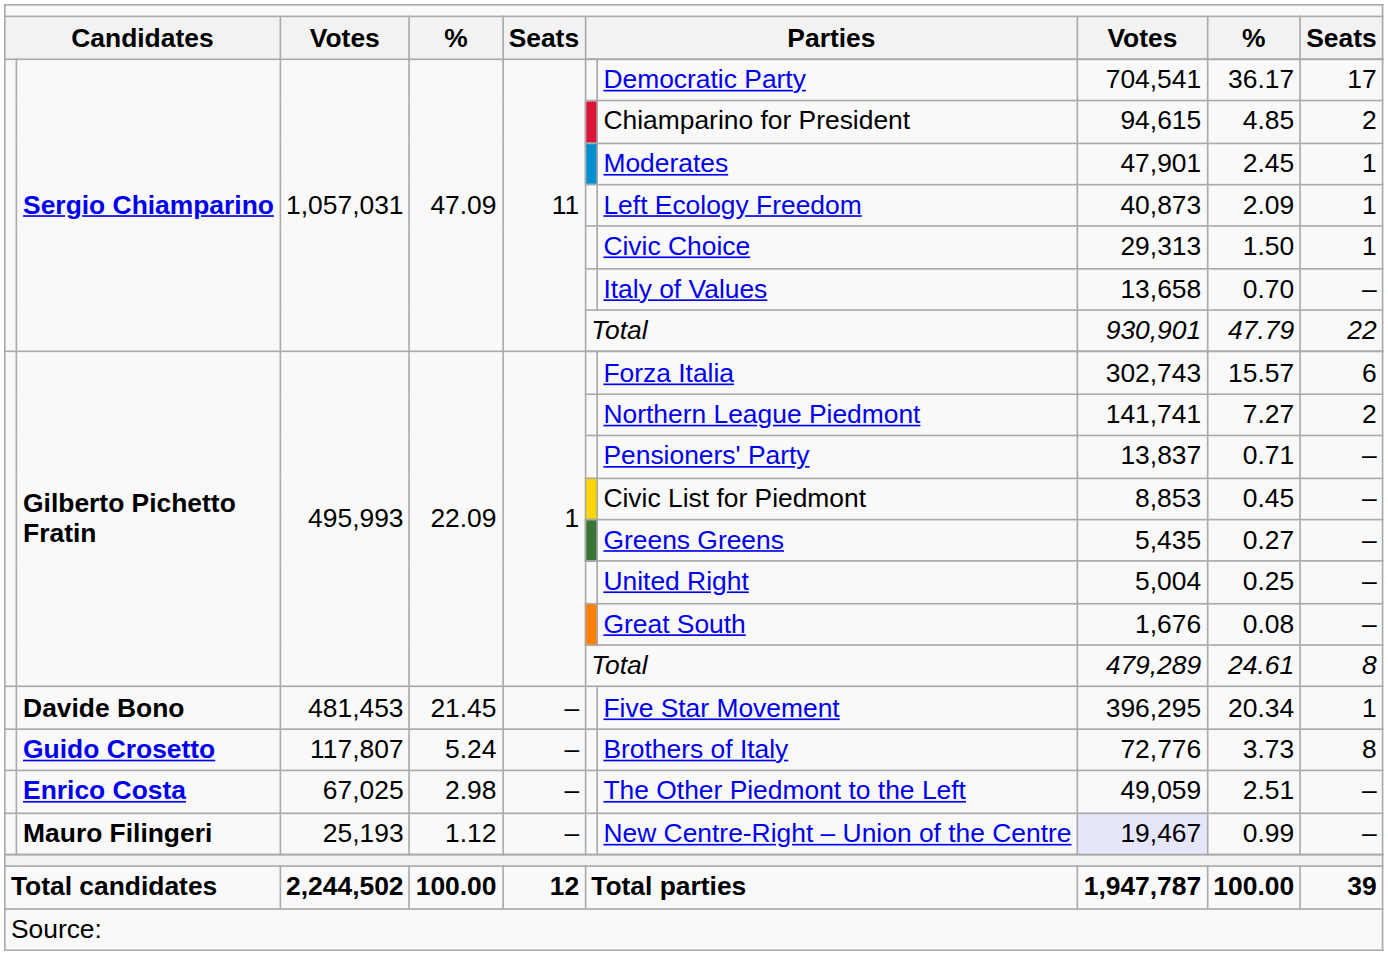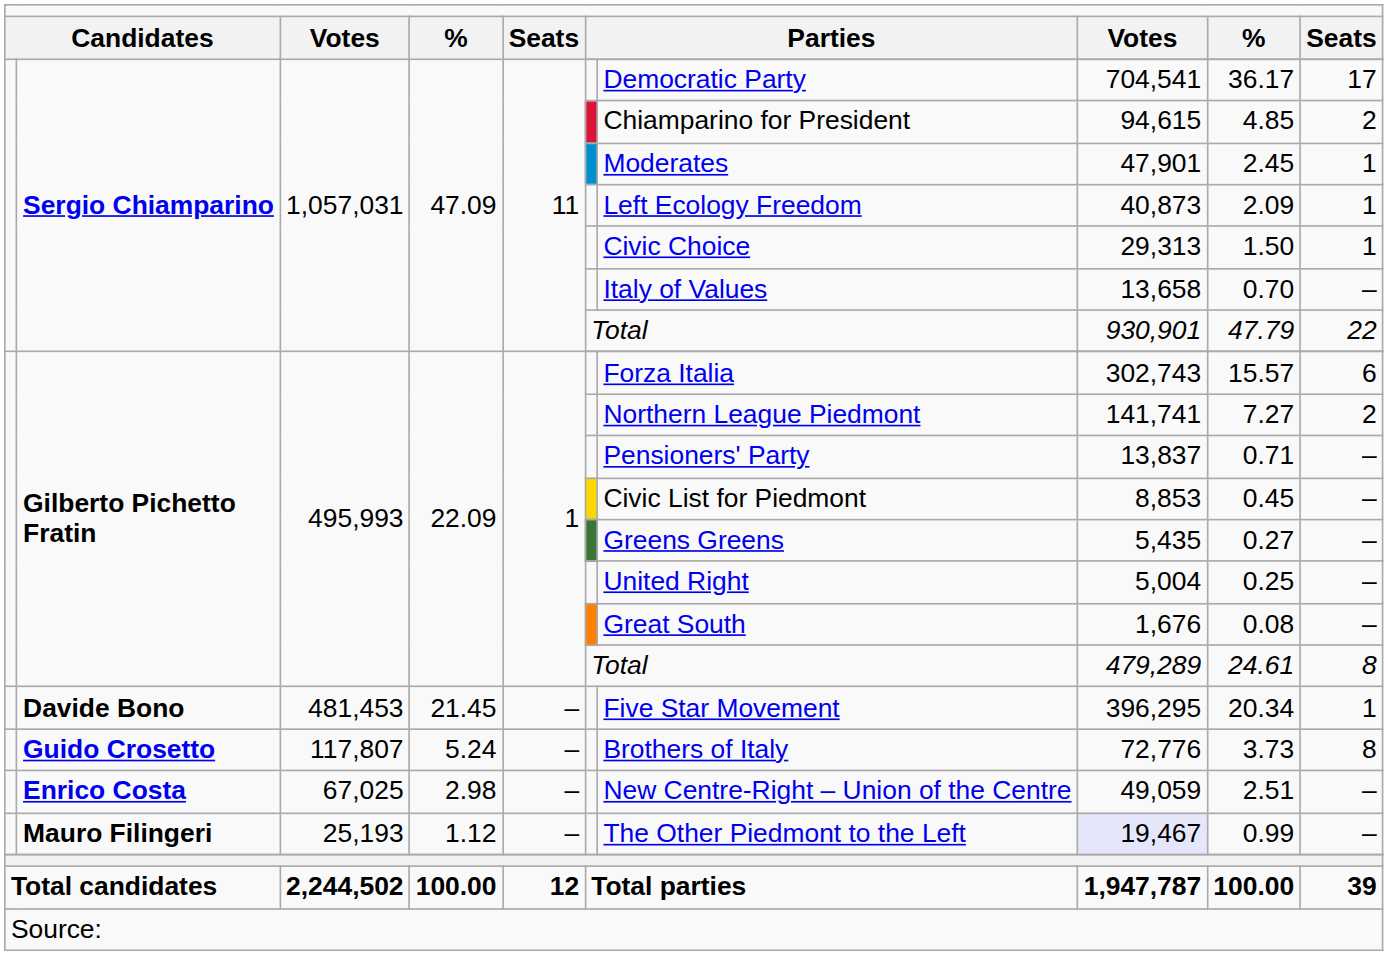Enrico Costa | column 7: The Other Piedmont to the Left -> New Centre-Right – Union of the Centre
Mauro Filingeri | column 7: New Centre-Right – Union of the Centre -> The Other Piedmont to the Left
